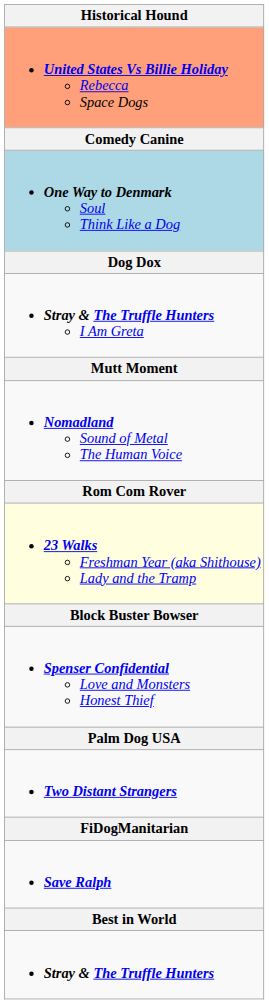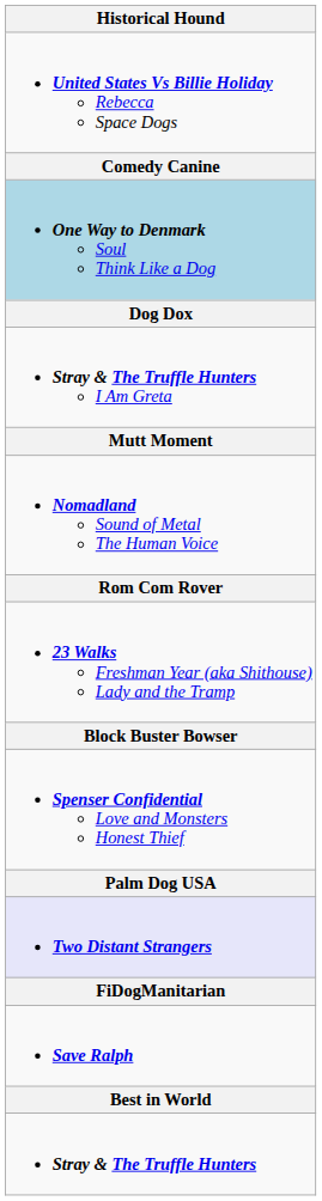row 2 | column 1: lightsalmon background -> no background
row 10 | column 1: lightyellow background -> no background
row 14 | column 1: no background -> lavender background
